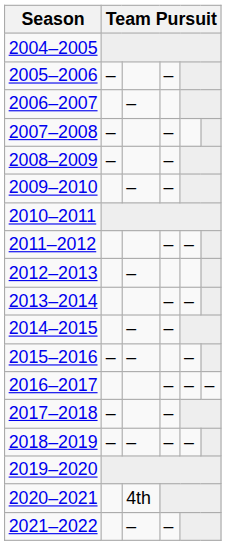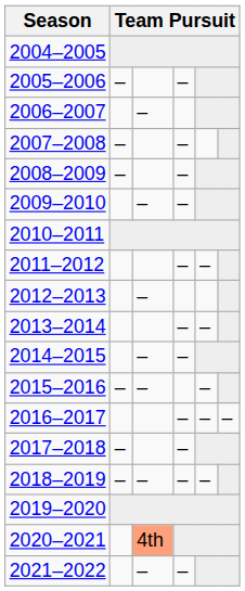2020–2021 | column 3: no background -> lightsalmon background
